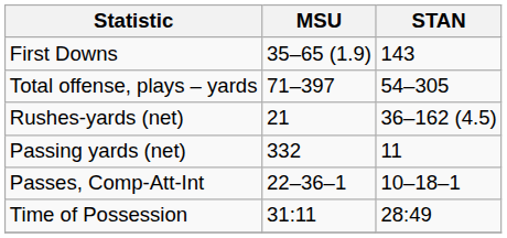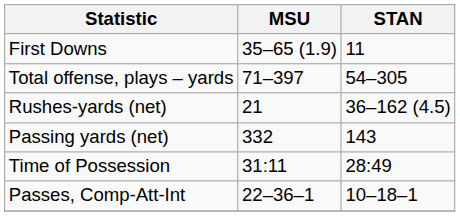First Downs | STAN: 143 -> 11
Passing yards (net) | STAN: 11 -> 143
rows swapped: Passes, Comp-Att-Int <-> Time of Possession
